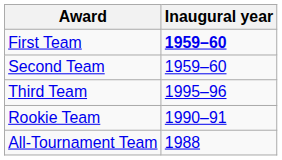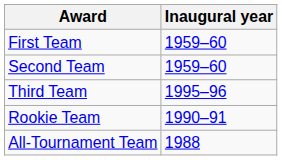First Team | Inaugural year: bold -> normal
